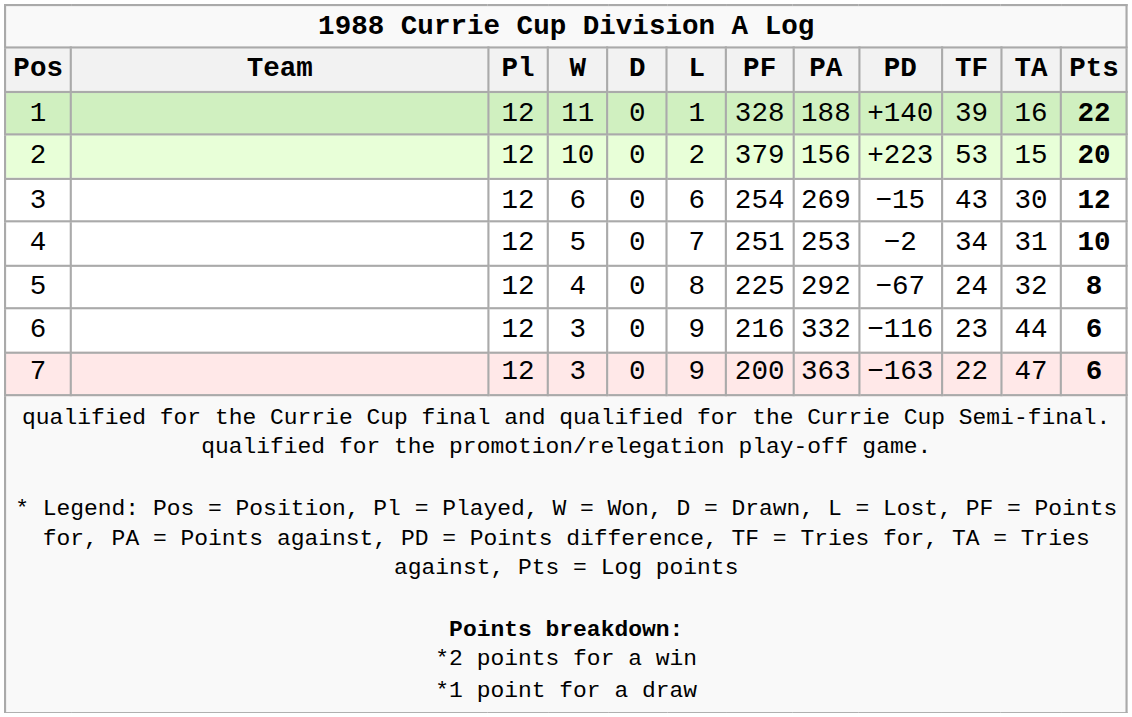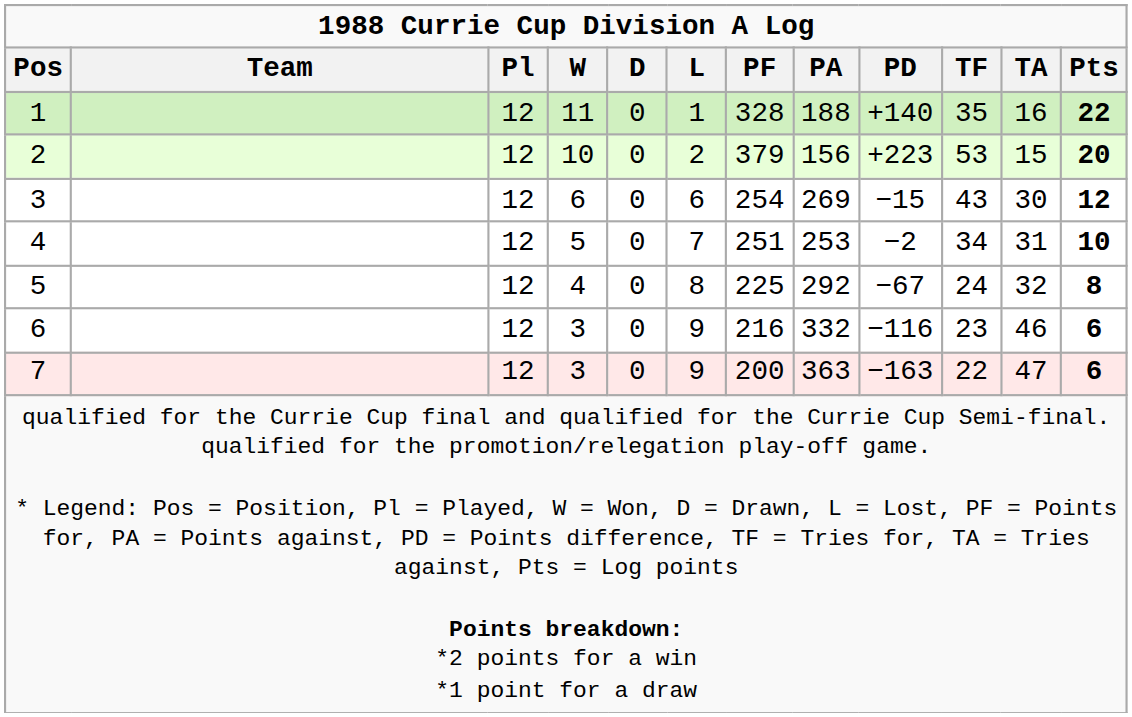row 3 | TF: 39 -> 35
row 8 | TA: 44 -> 46
